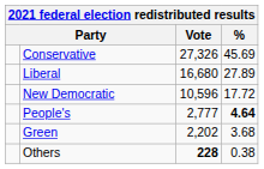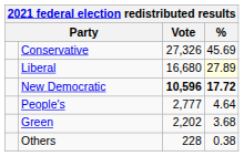Liberal | %: no background -> lightyellow background
New Democratic | Vote: normal -> bold
New Democratic | %: normal -> bold
People's | %: bold -> normal
Others | Vote: bold -> normal
